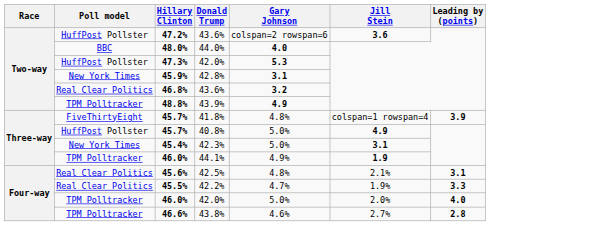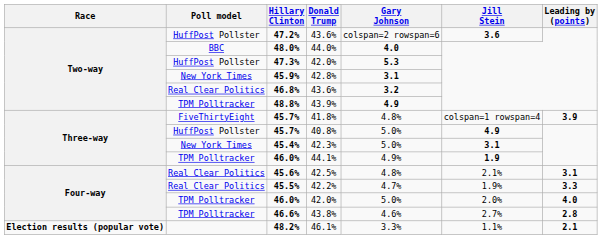+ row: Election results (popular vote) | 48.2% | 46.1% | 3.3% | 1.1% | 2.1
